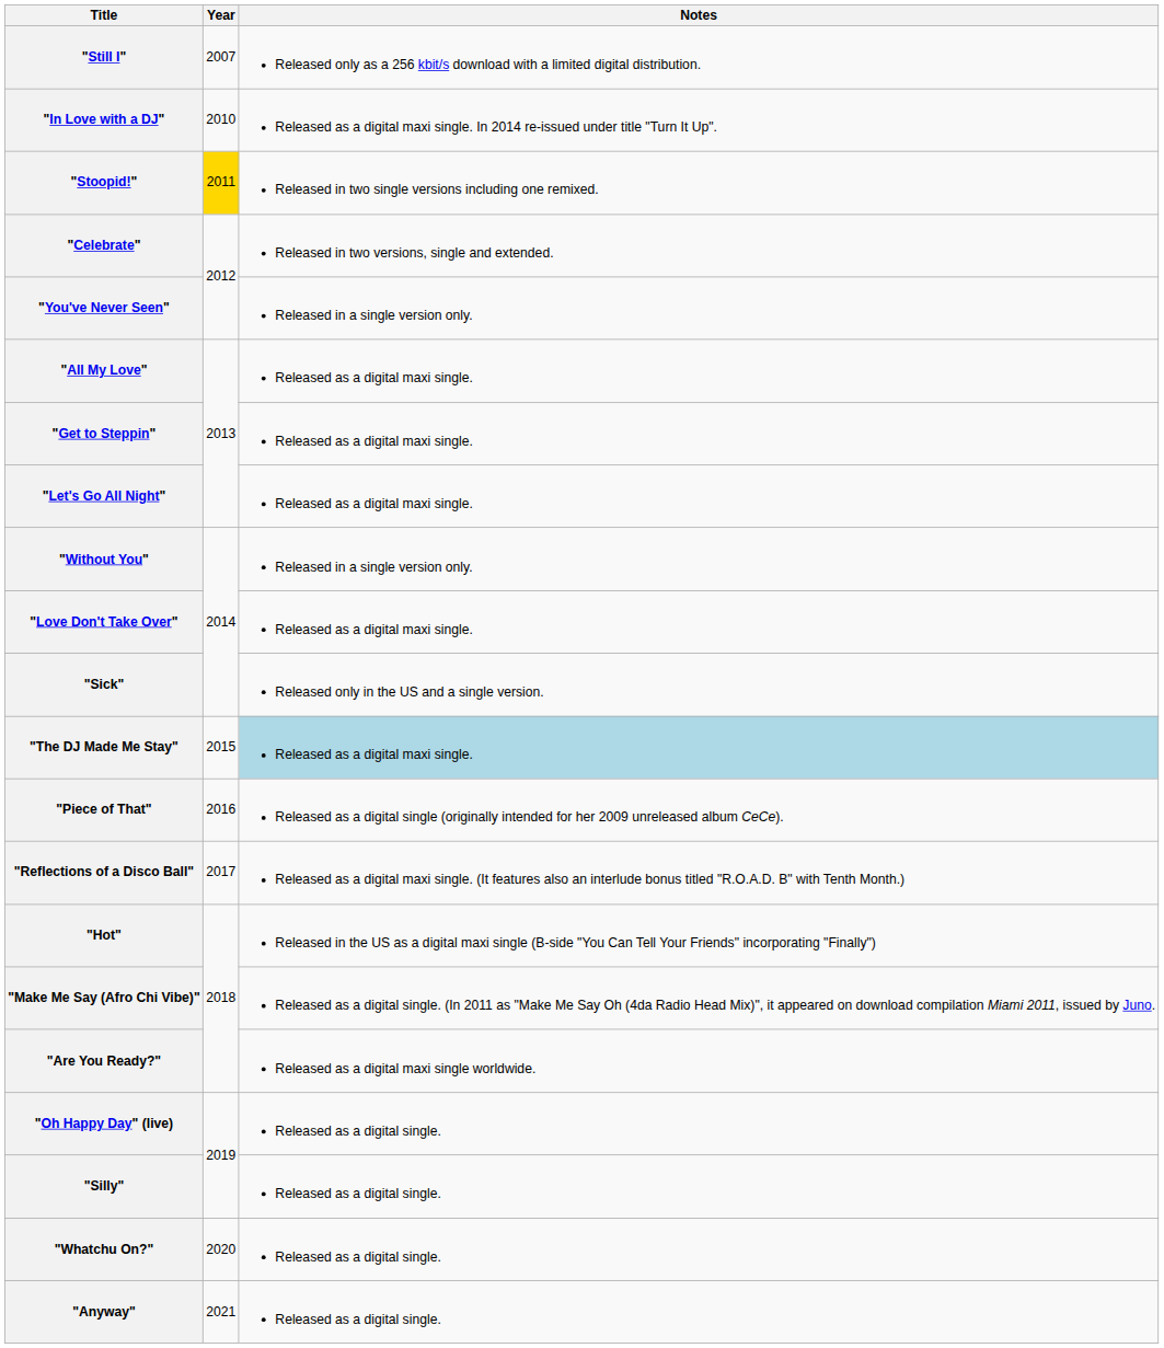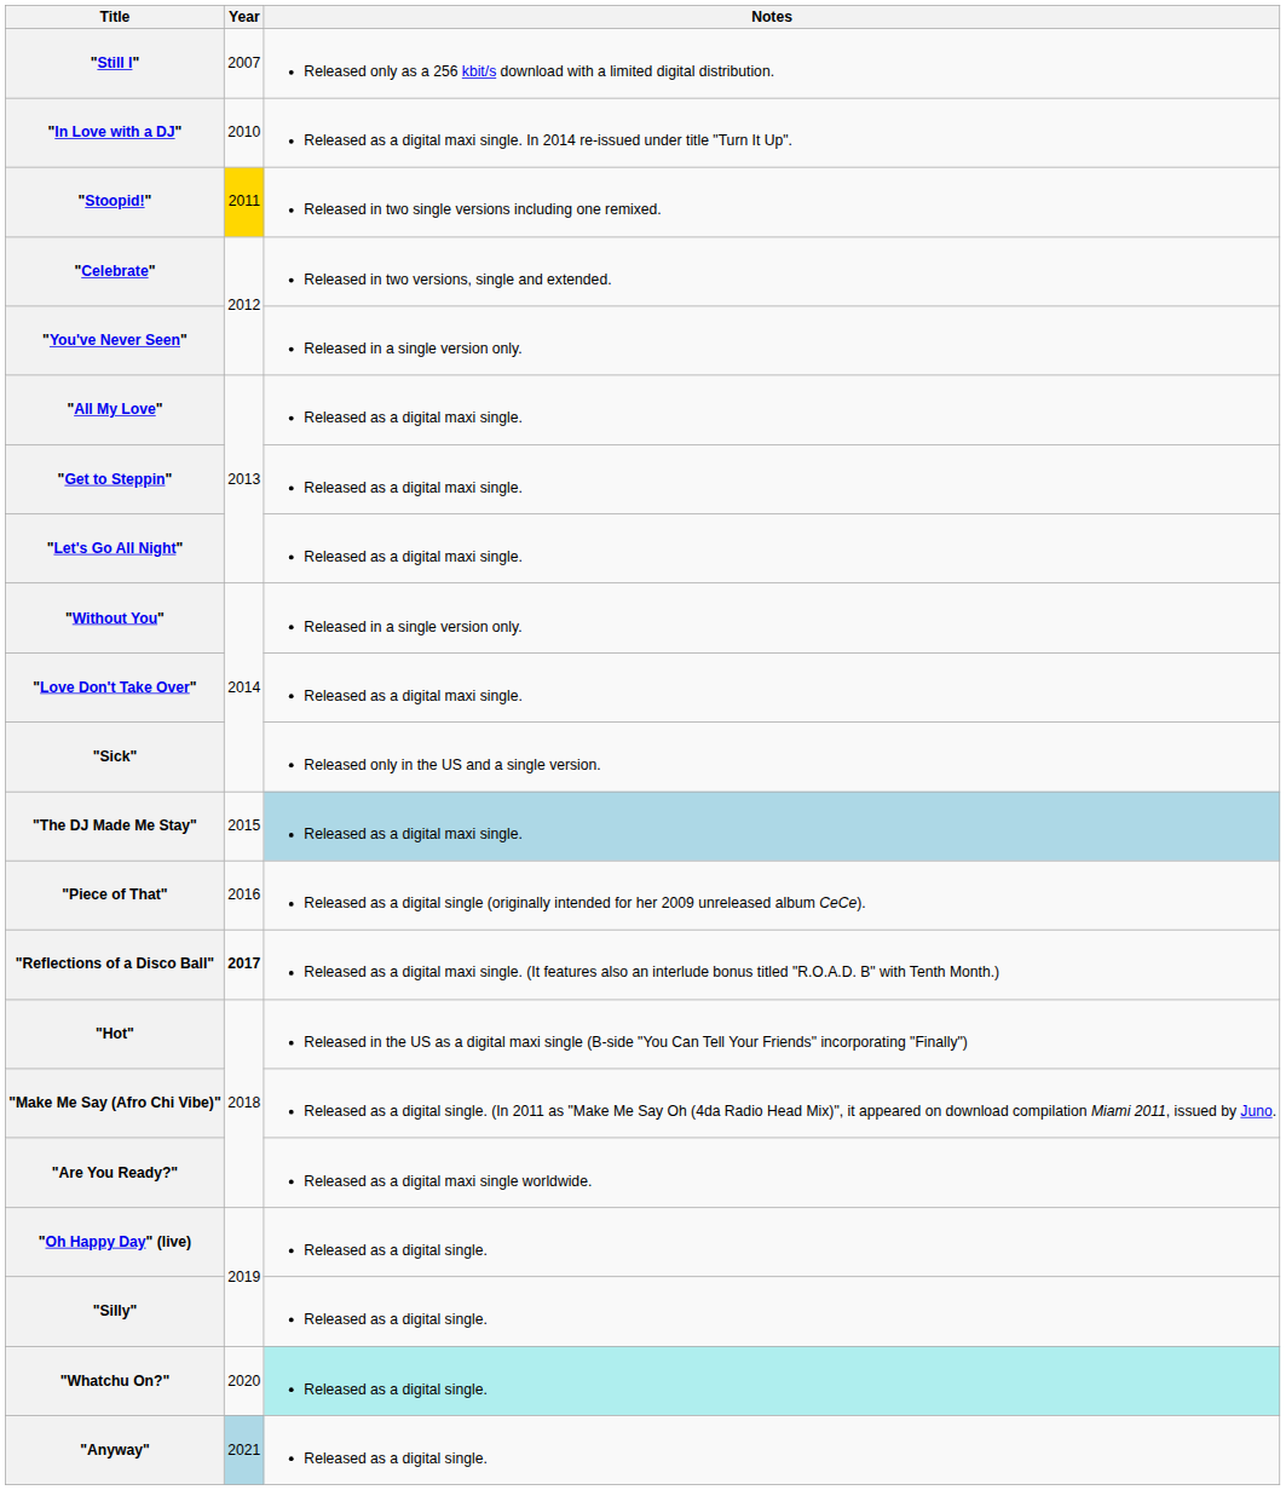"Reflections of a Disco Ball" | Year: normal -> bold
"Whatchu On?" | Notes: no background -> paleturquoise background
"Anyway" | Year: no background -> lightblue background
